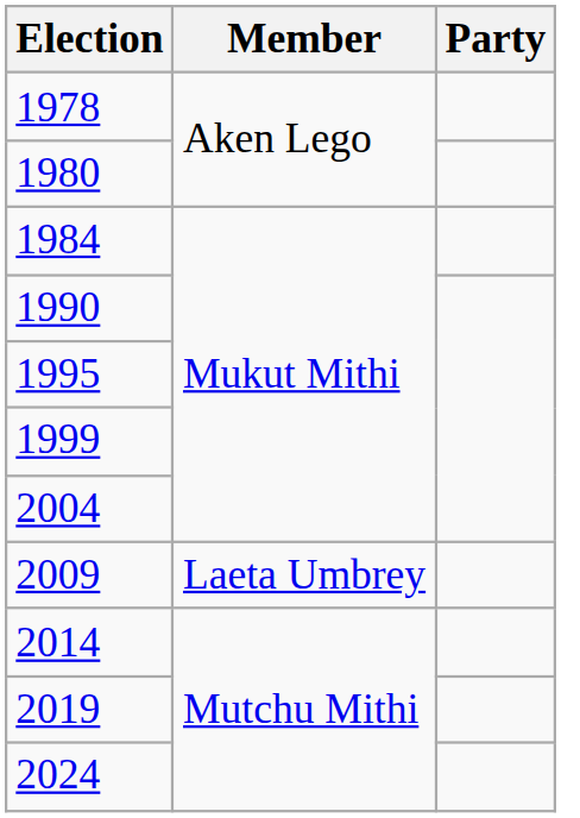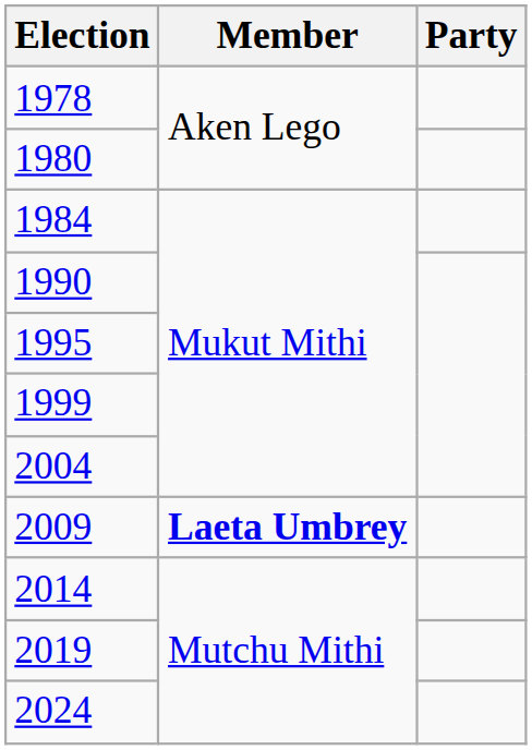2009 | Member: normal -> bold
